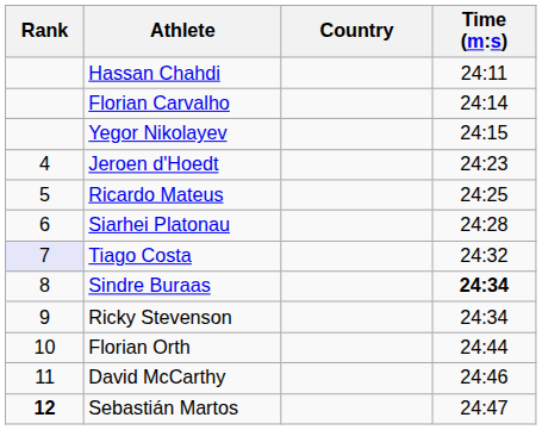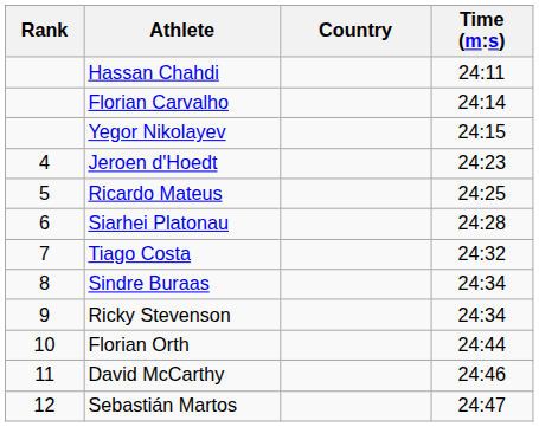Tiago Costa | Rank: lavender background -> no background
Sindre Buraas | Time (m:s): bold -> normal
Sebastián Martos | Rank: bold -> normal
